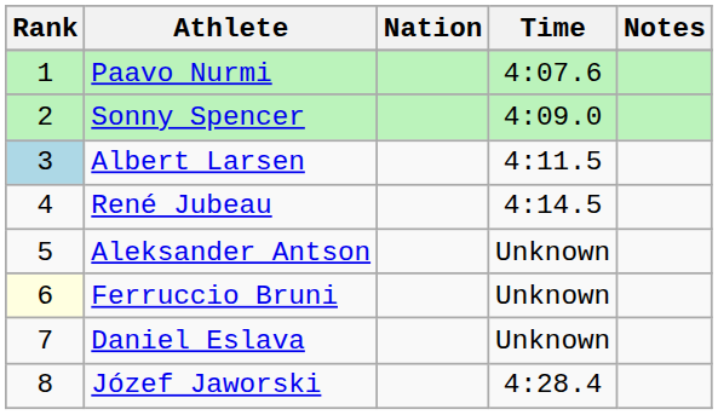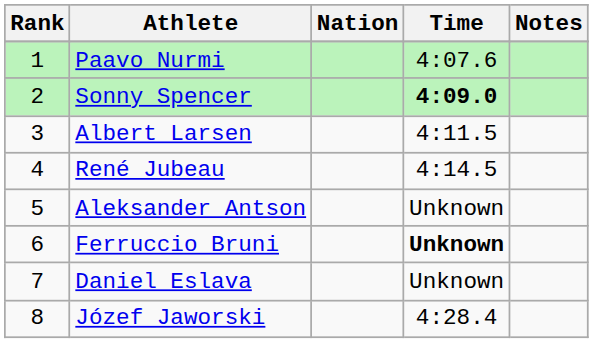Sonny Spencer | Time: normal -> bold
Albert Larsen | Rank: lightblue background -> no background
Ferruccio Bruni | Rank: lightyellow background -> no background
Ferruccio Bruni | Time: normal -> bold
